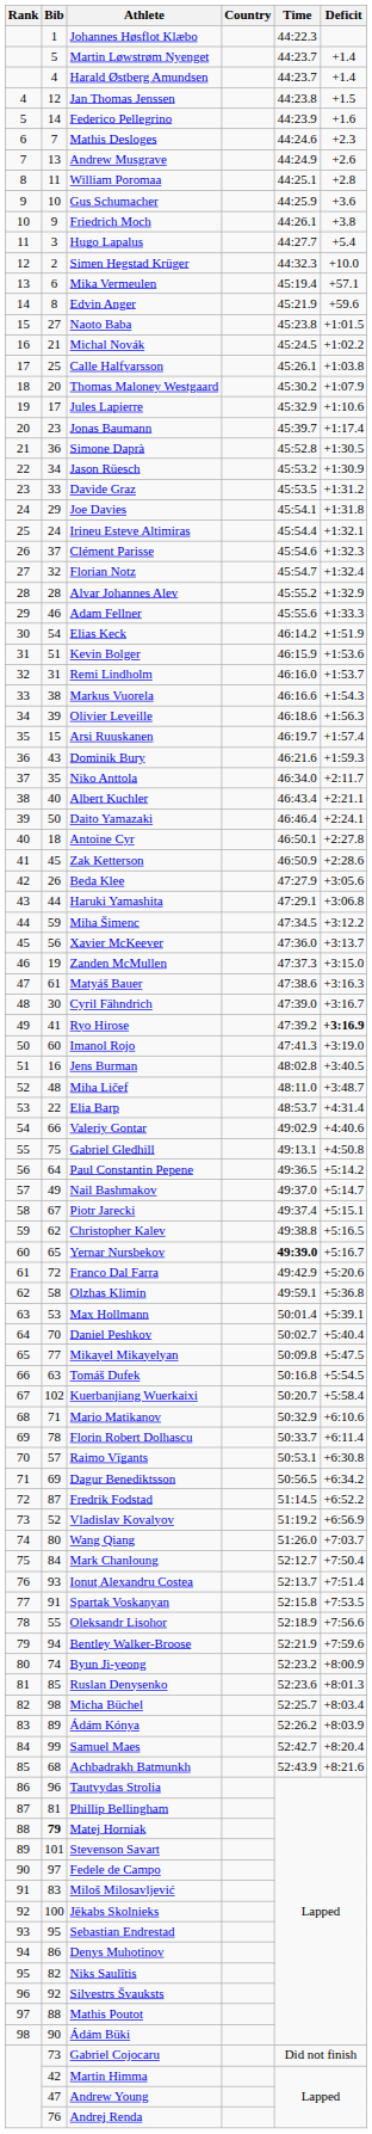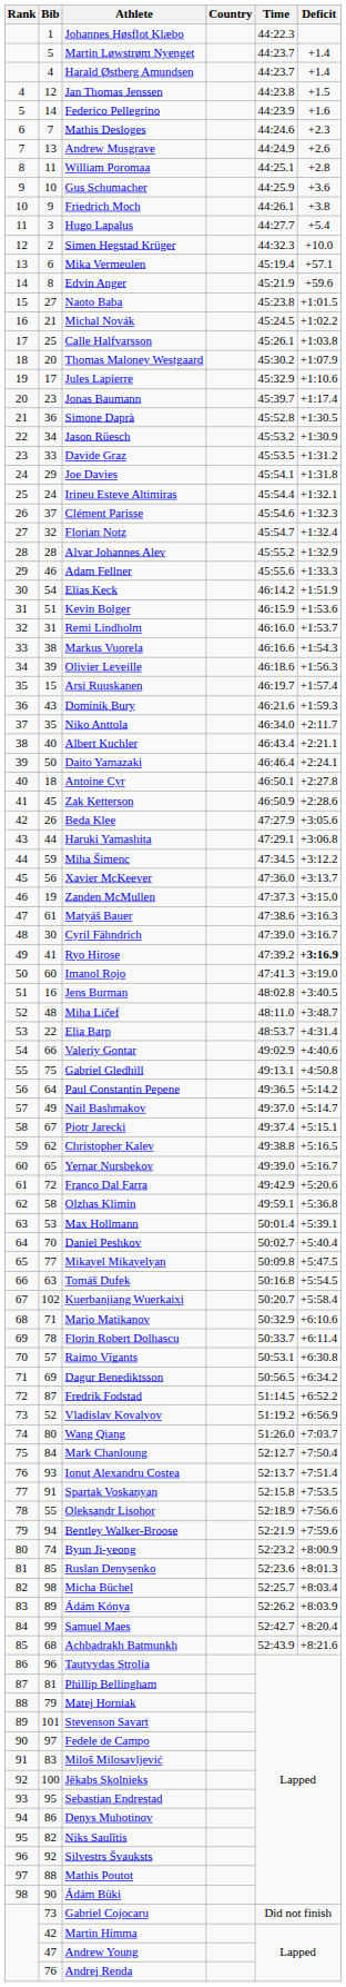Yernar Nursbekov | Time: bold -> normal
Matej Horniak | Bib: bold -> normal
